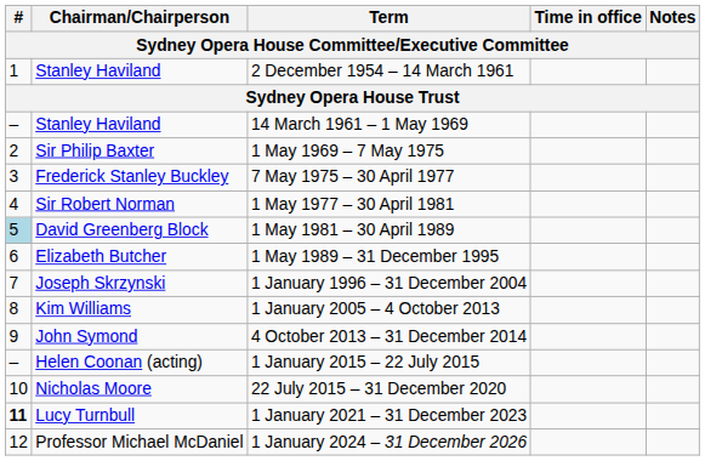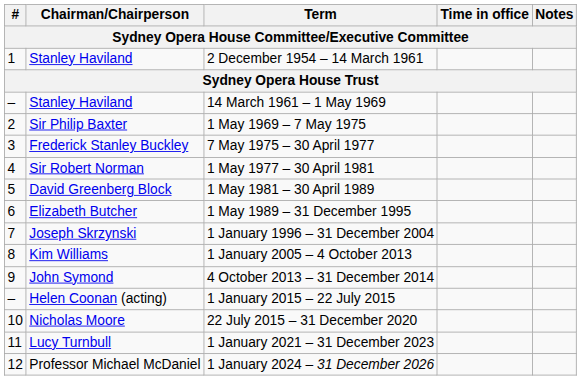1 May 1981 – 30 April 1989 | #: lightblue background -> no background
1 January 2021 – 31 December 2023 | #: bold -> normal
